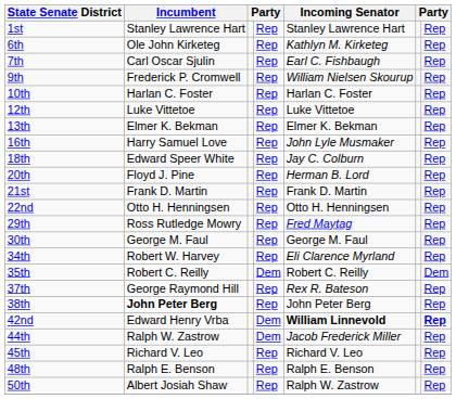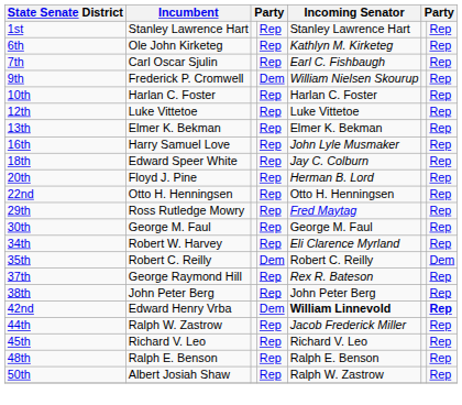9th | column 4: Rep -> Dem
- row: 21st | Frank D. Martin | Rep | Frank D. Martin | Rep
38th | Incumbent: bold -> normal
44th | column 4: Dem -> Rep
